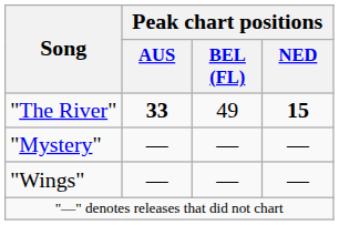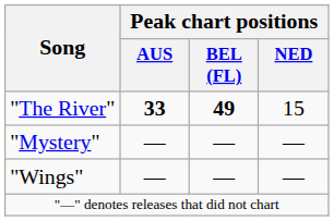"The River" | Peak chart positions / BEL (FL): normal -> bold
"The River" | Peak chart positions / NED: bold -> normal
